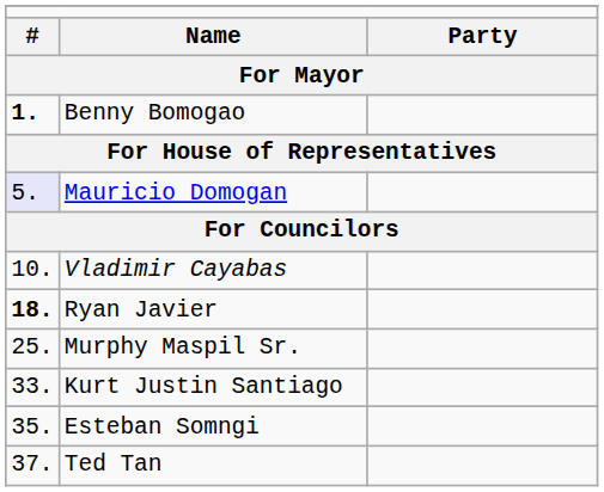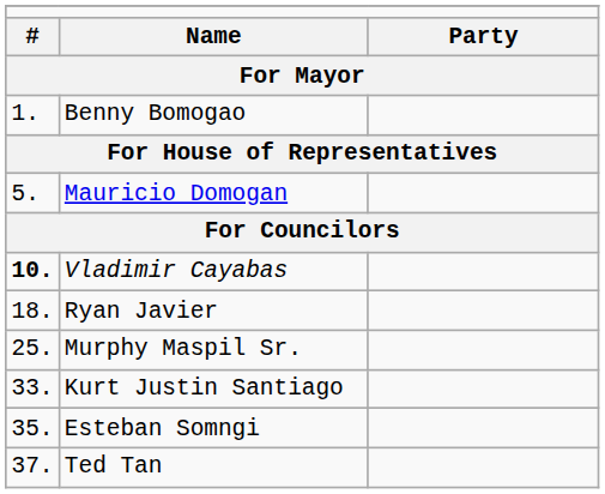Benny Bomogao | column 1: bold -> normal
Mauricio Domogan | column 1: lavender background -> no background
Vladimir Cayabas | column 1: normal -> bold
Ryan Javier | column 1: bold -> normal
